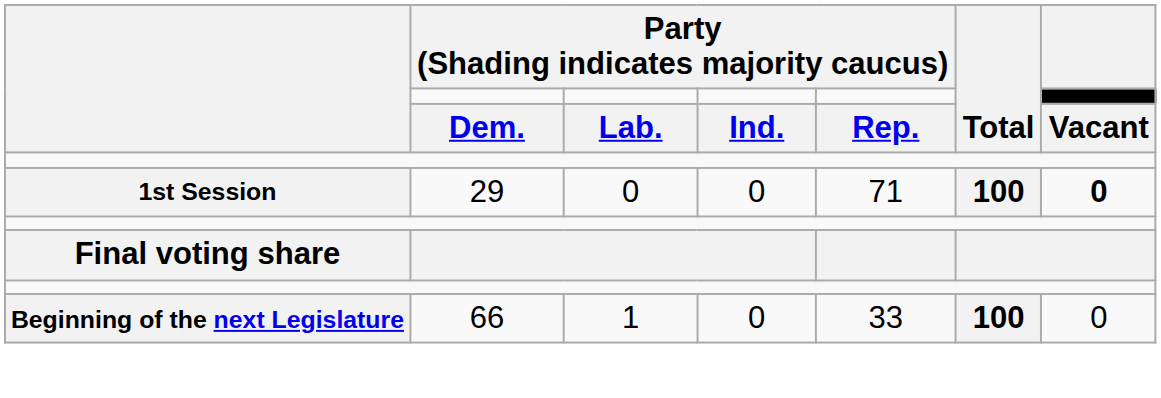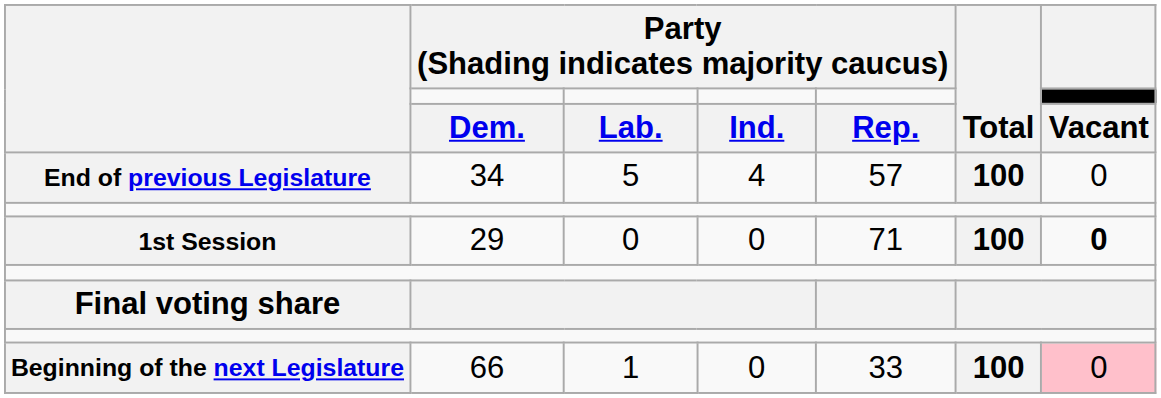+ row: End of previous Legislature | 34 | 5 | 4 | 57 | 100 | 0
Beginning of the next Legislature | column 7: no background -> pink background
